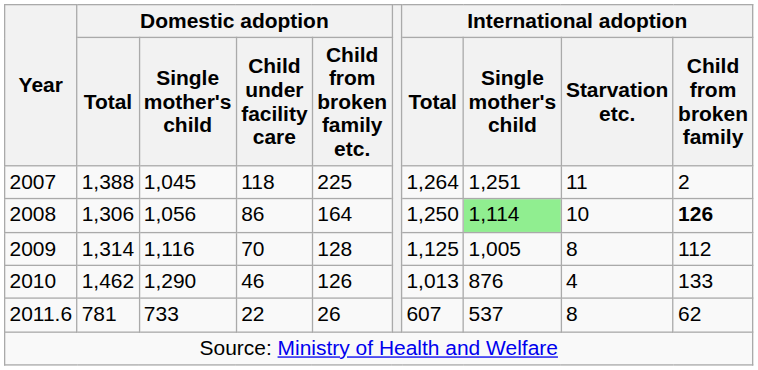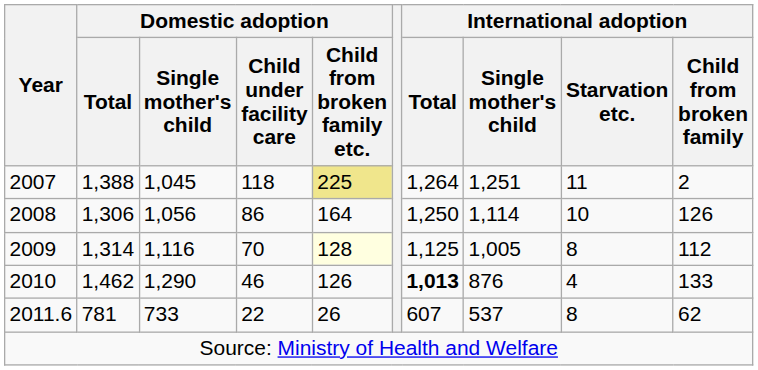2007 | Domestic adoption / Child from broken family etc.: no background -> khaki background
2008 | International adoption / Single mother's child: lightgreen background -> no background
2008 | International adoption / Child from broken family: bold -> normal
2009 | Domestic adoption / Child from broken family etc.: no background -> lightyellow background
2010 | International adoption / Total: normal -> bold
